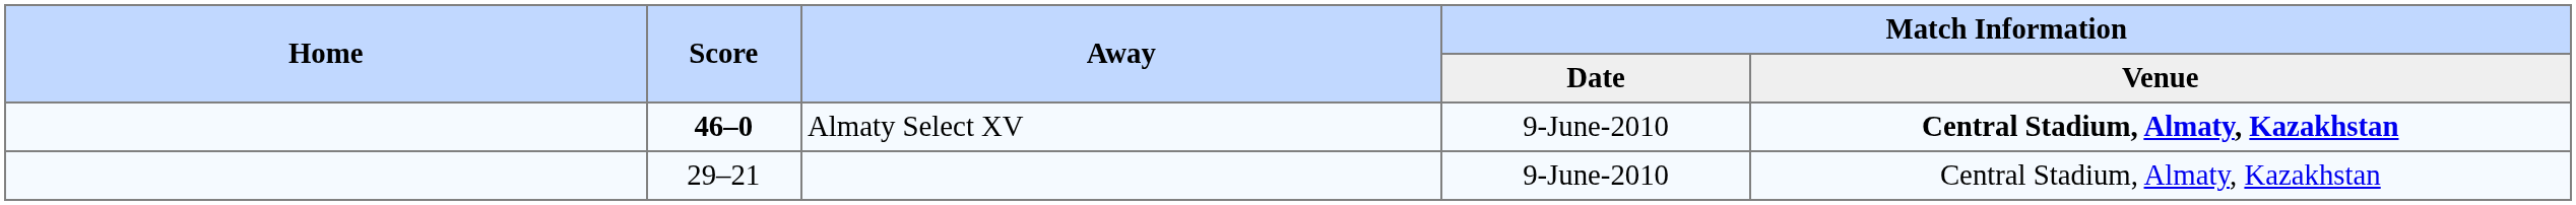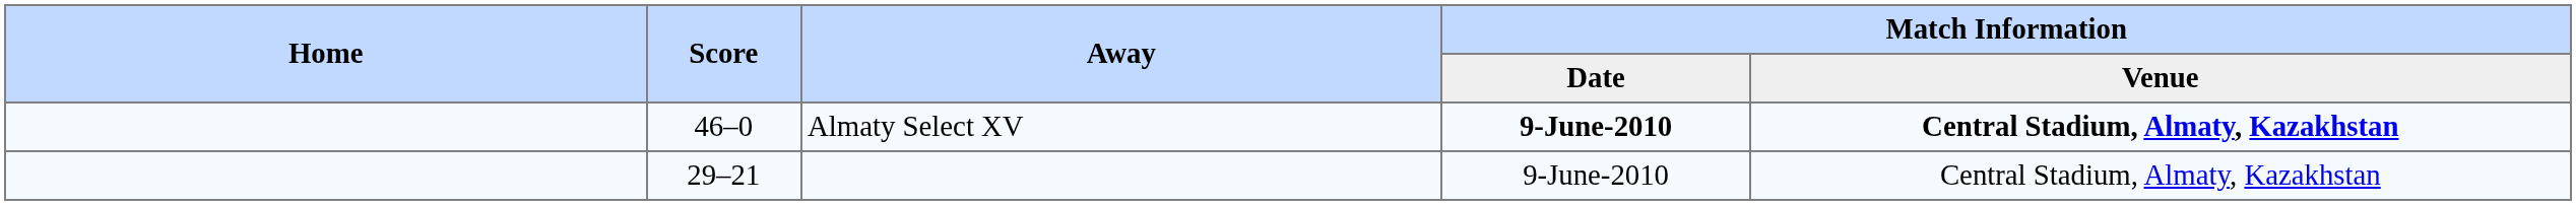Almaty Select XV | Score: bold -> normal
Almaty Select XV | Match Information / Date: normal -> bold
